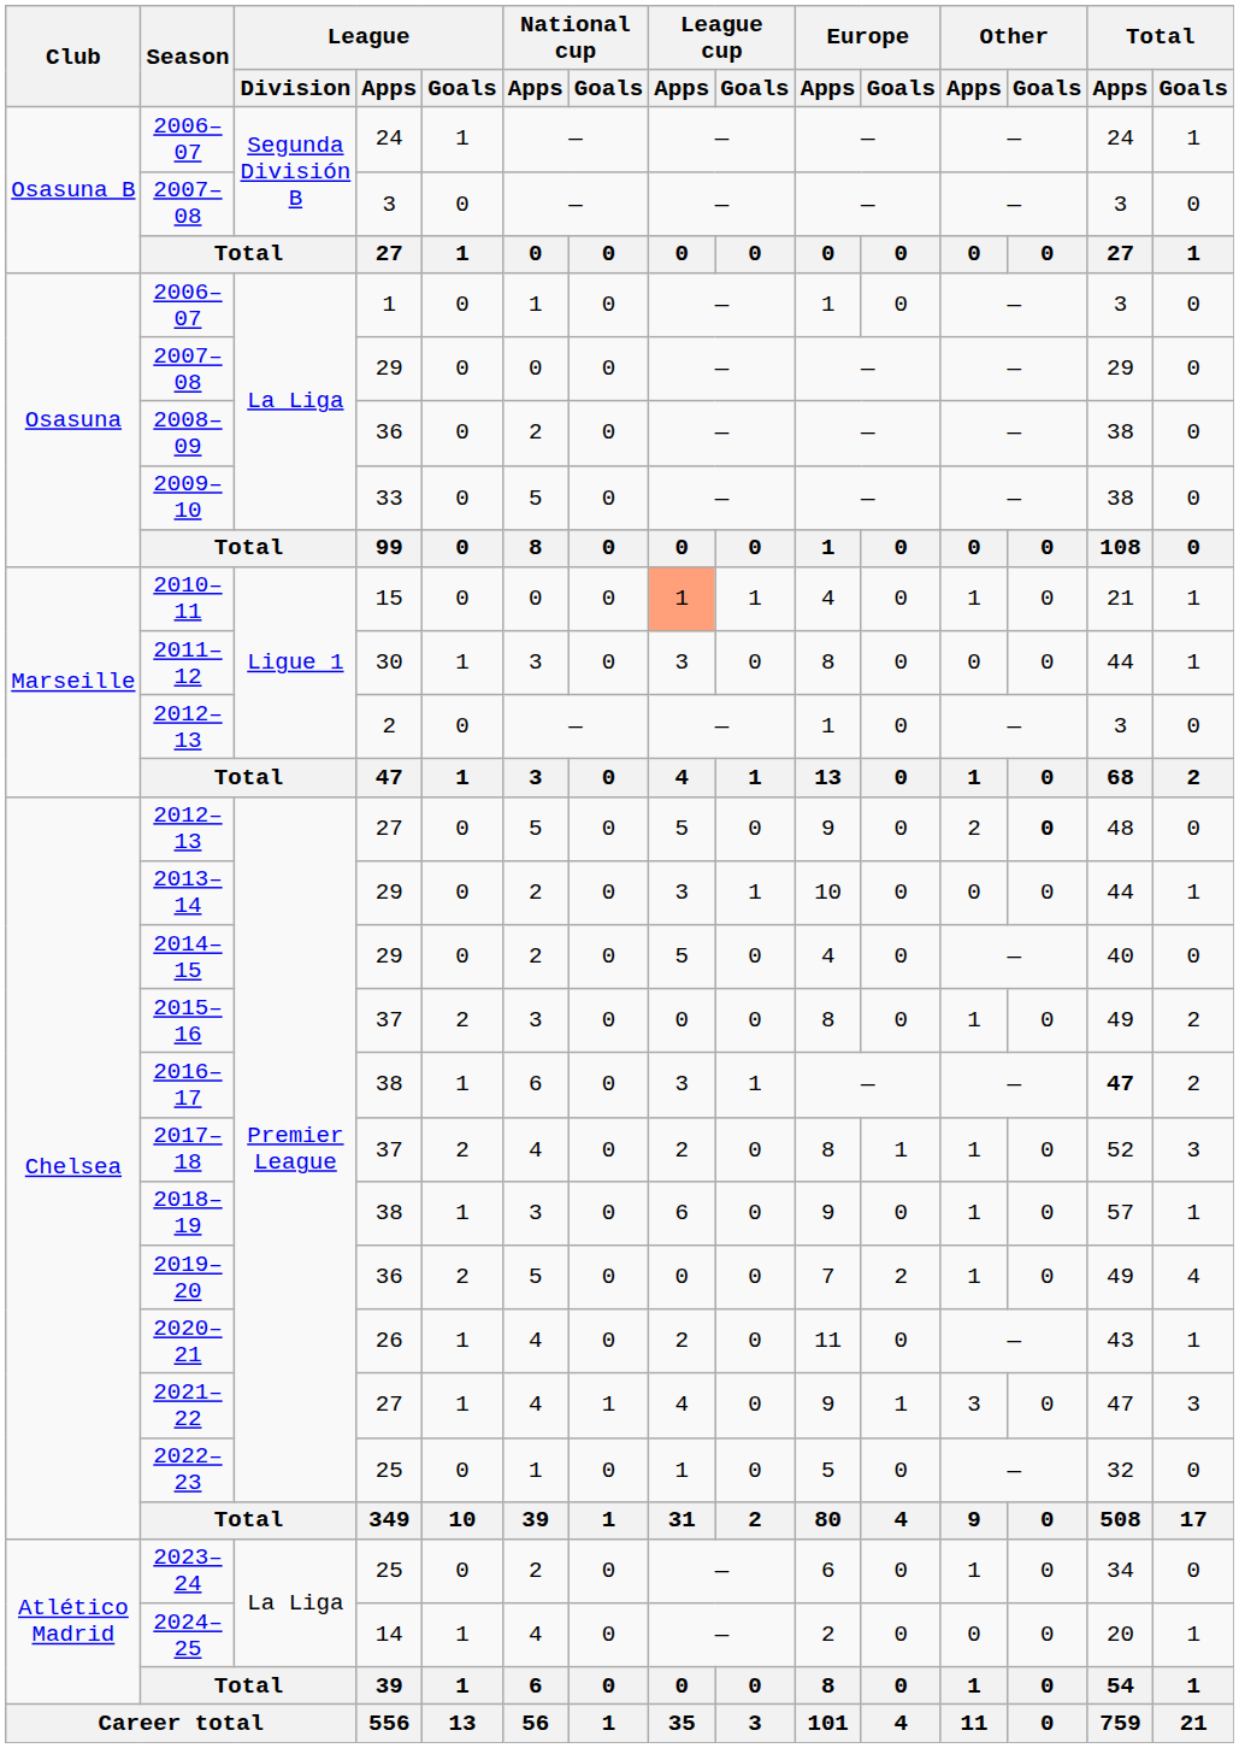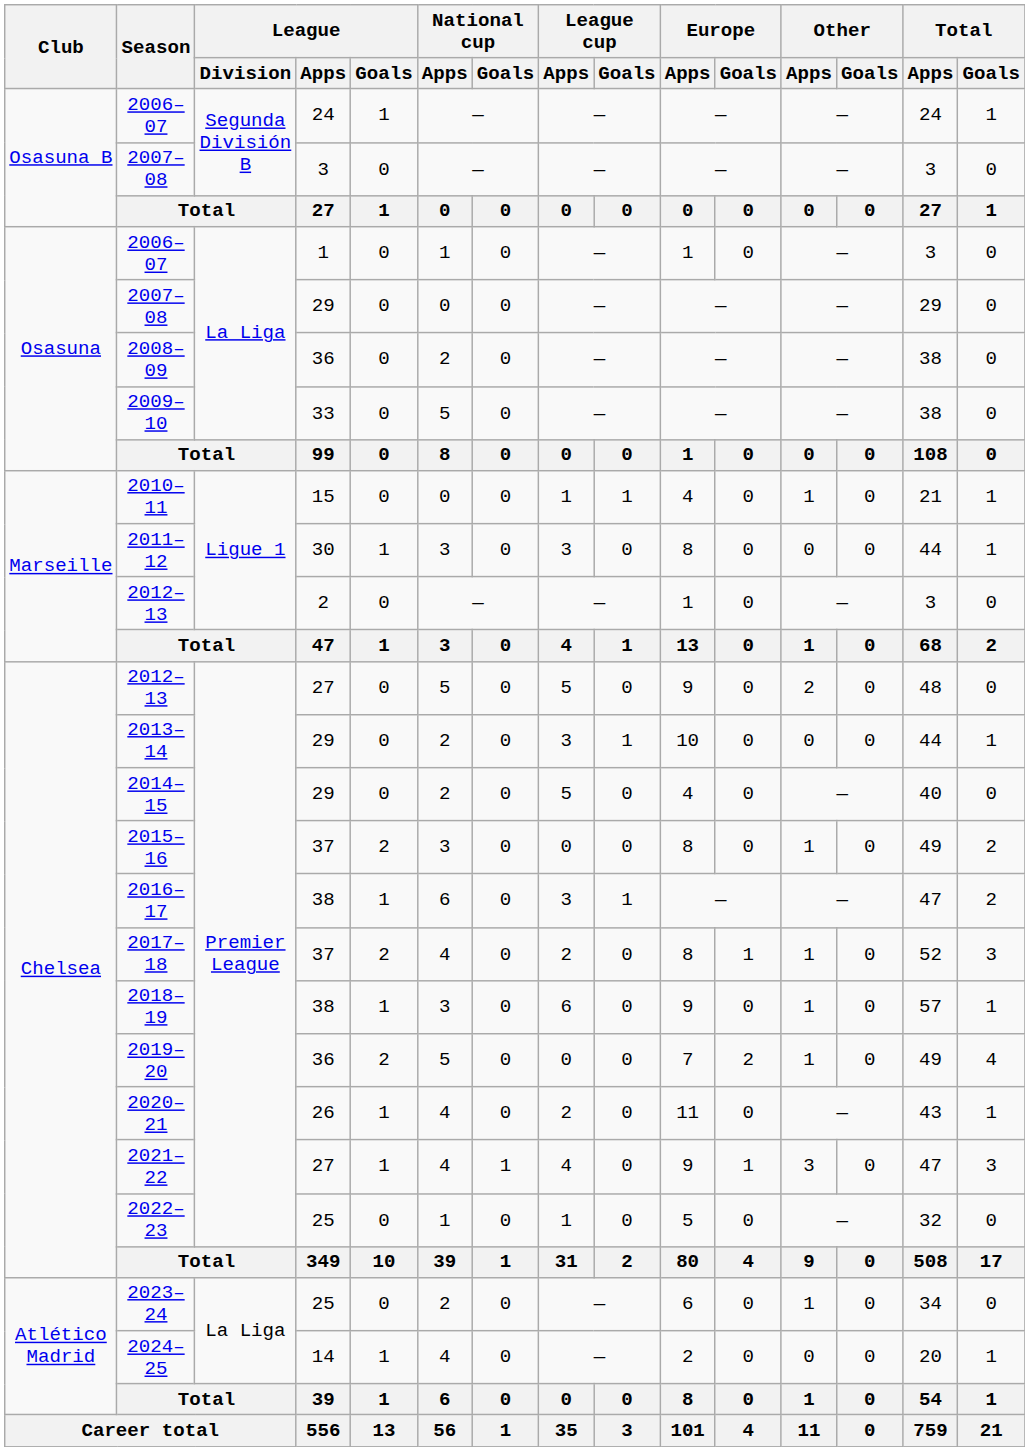2010–11 | League cup / Apps: lightsalmon background -> no background
2012–13 / 27 | Other / Goals: bold -> normal
2016–17 | Total / Apps: bold -> normal
